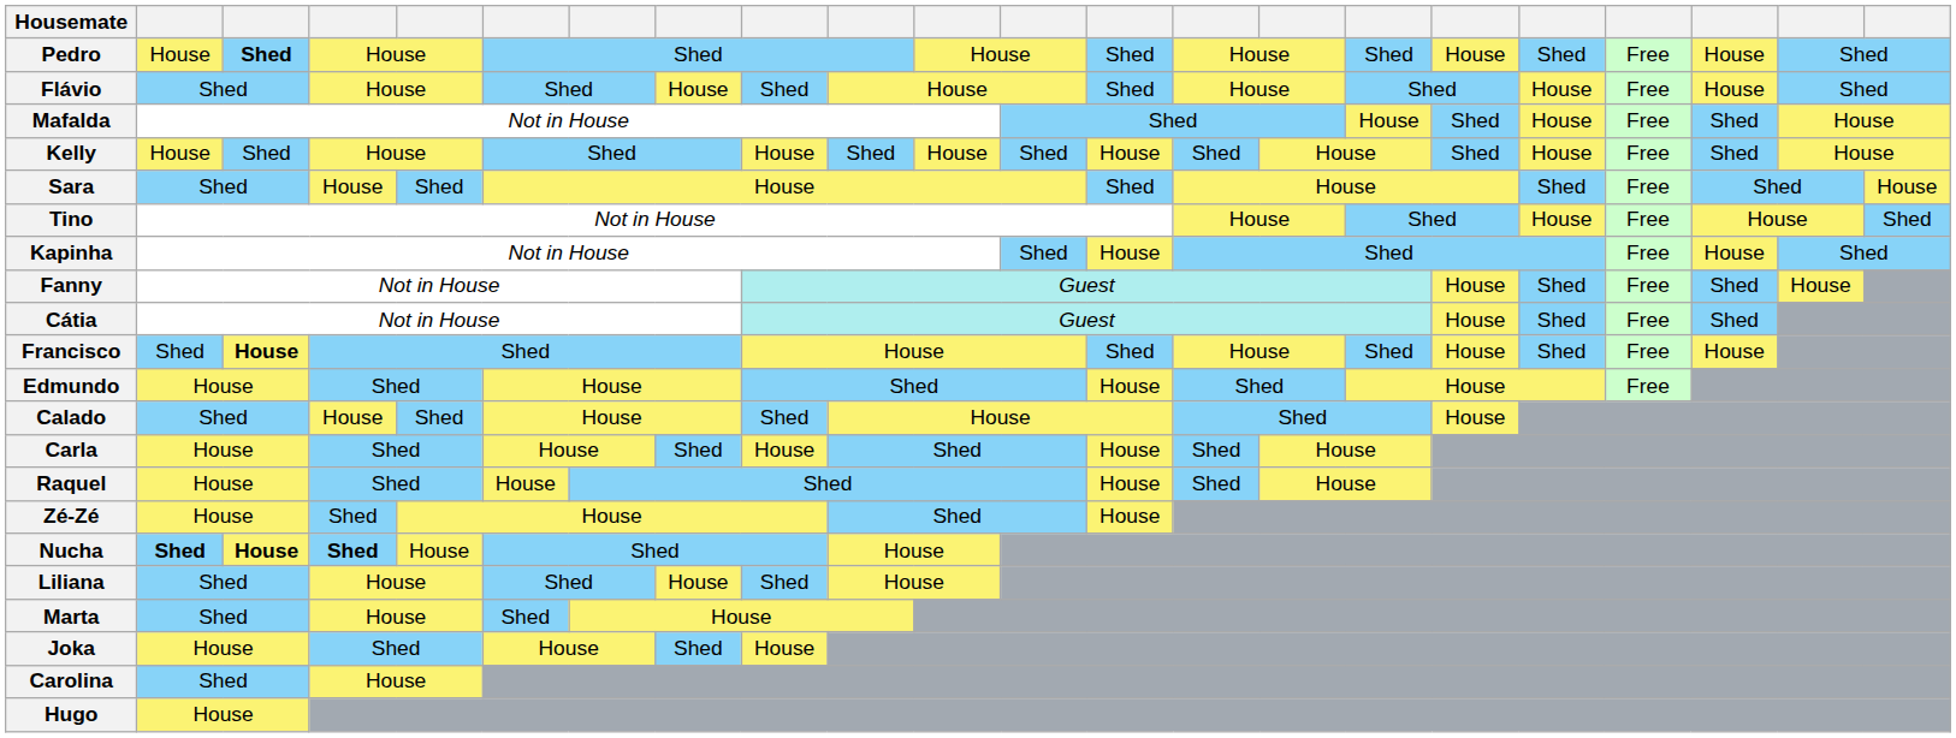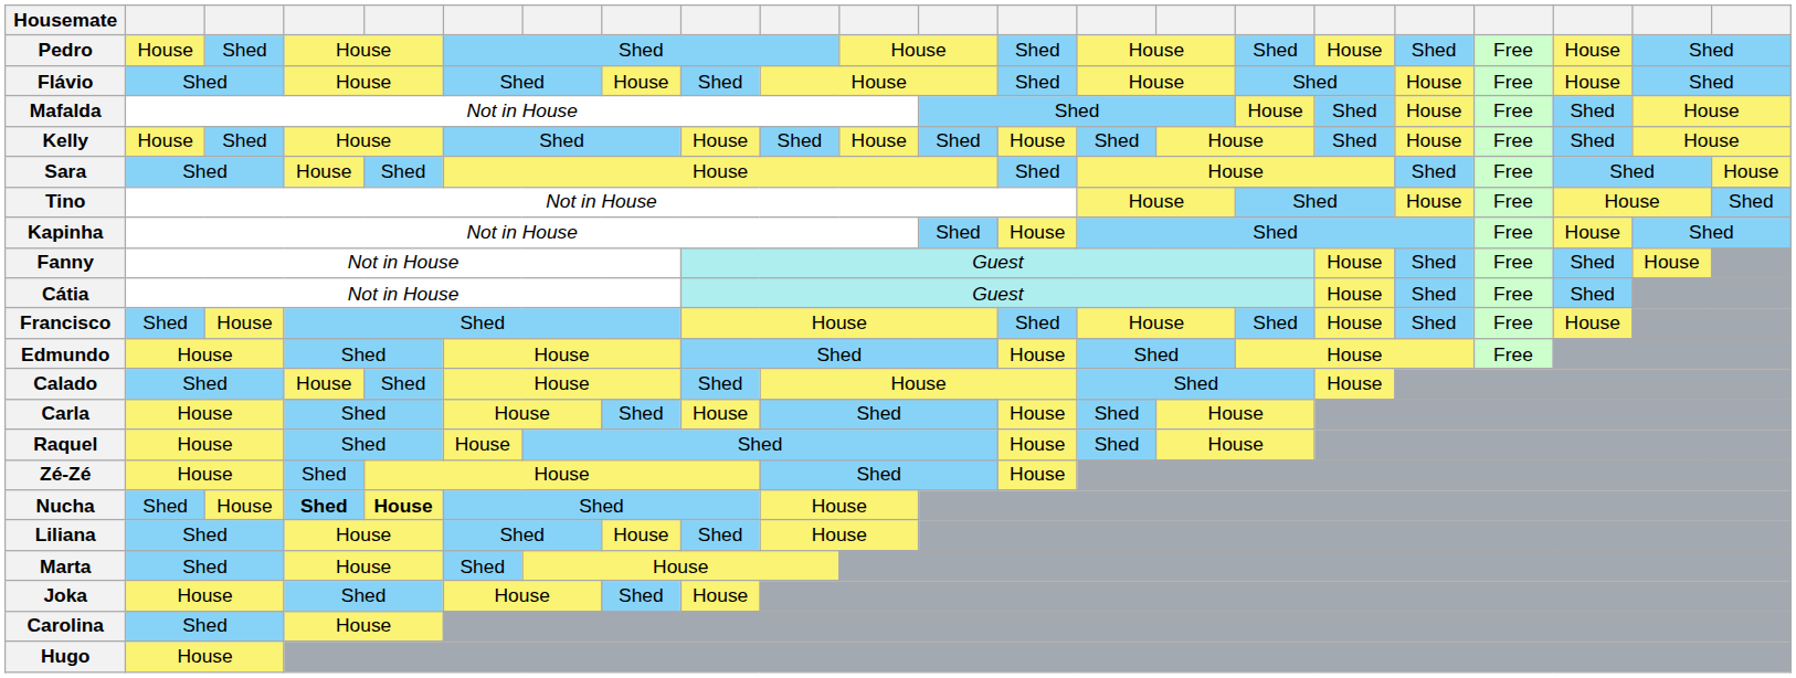Pedro | column 3: bold -> normal
Francisco | column 3: bold -> normal
Nucha | column 2: bold -> normal
Nucha | column 3: bold -> normal
Nucha | column 5: normal -> bold
